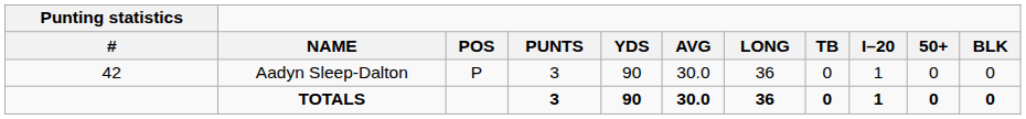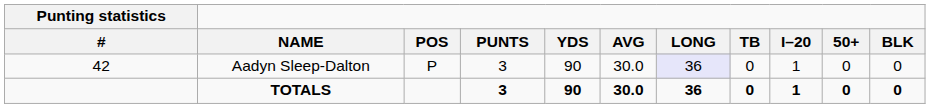Aadyn Sleep-Dalton | LONG: no background -> lavender background
